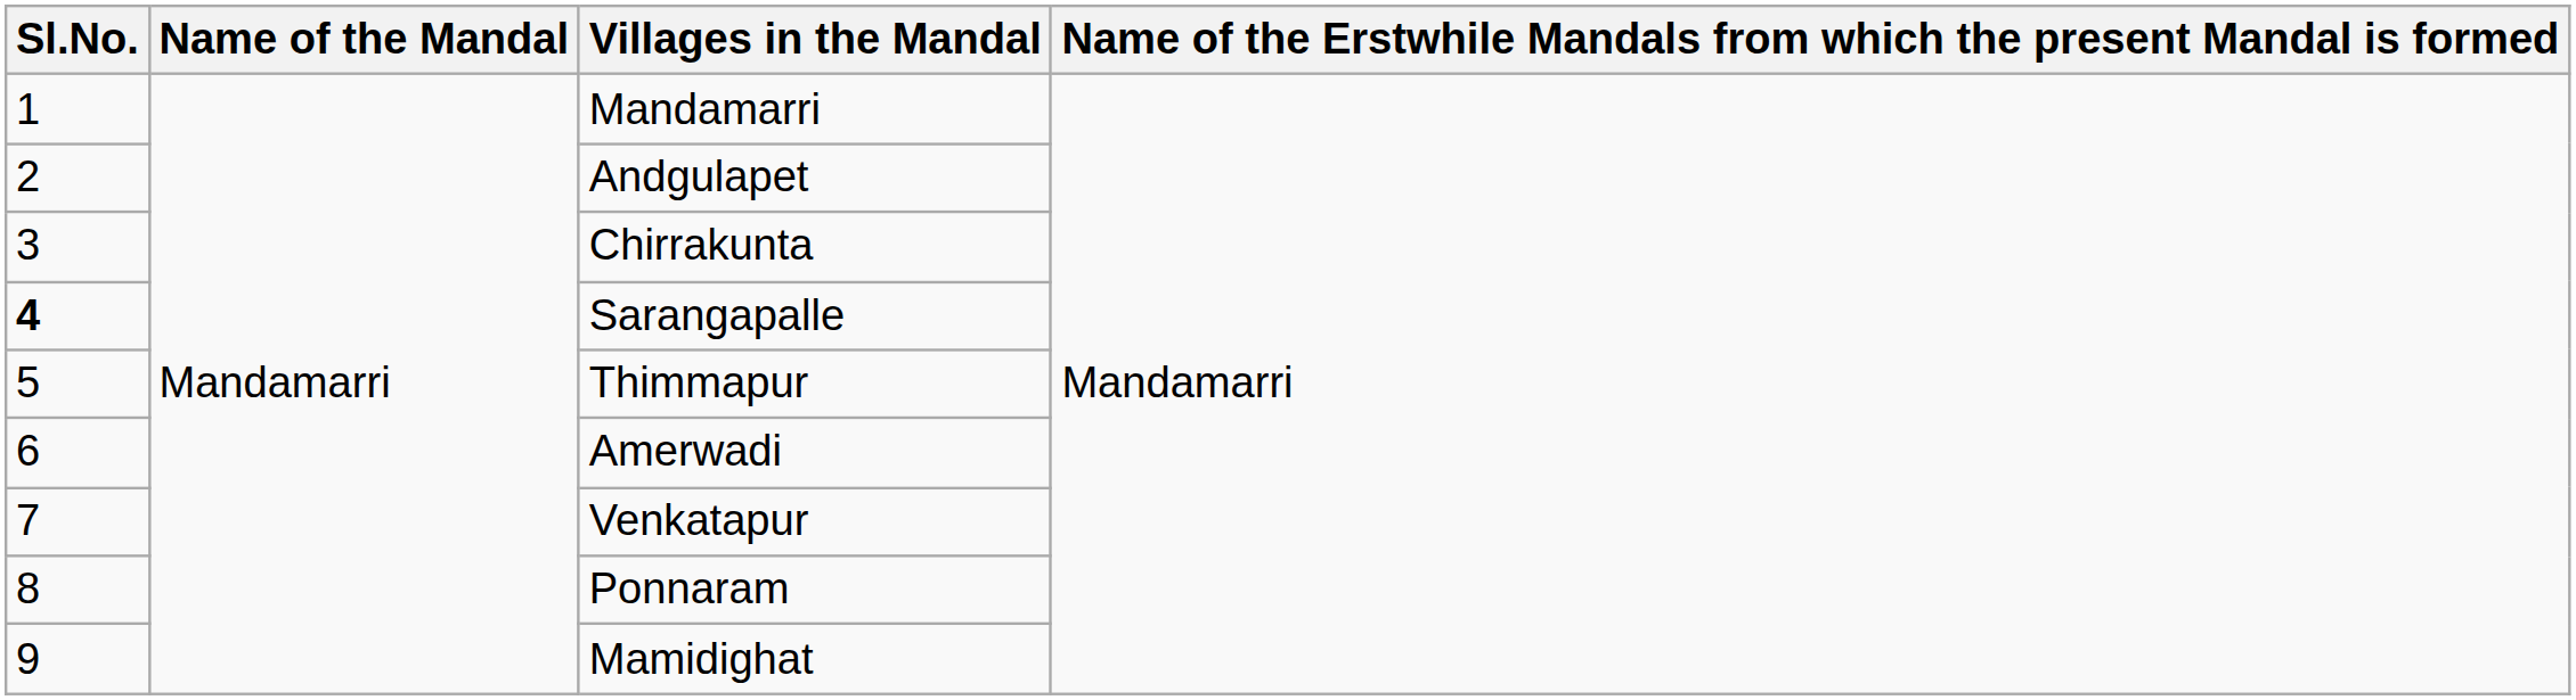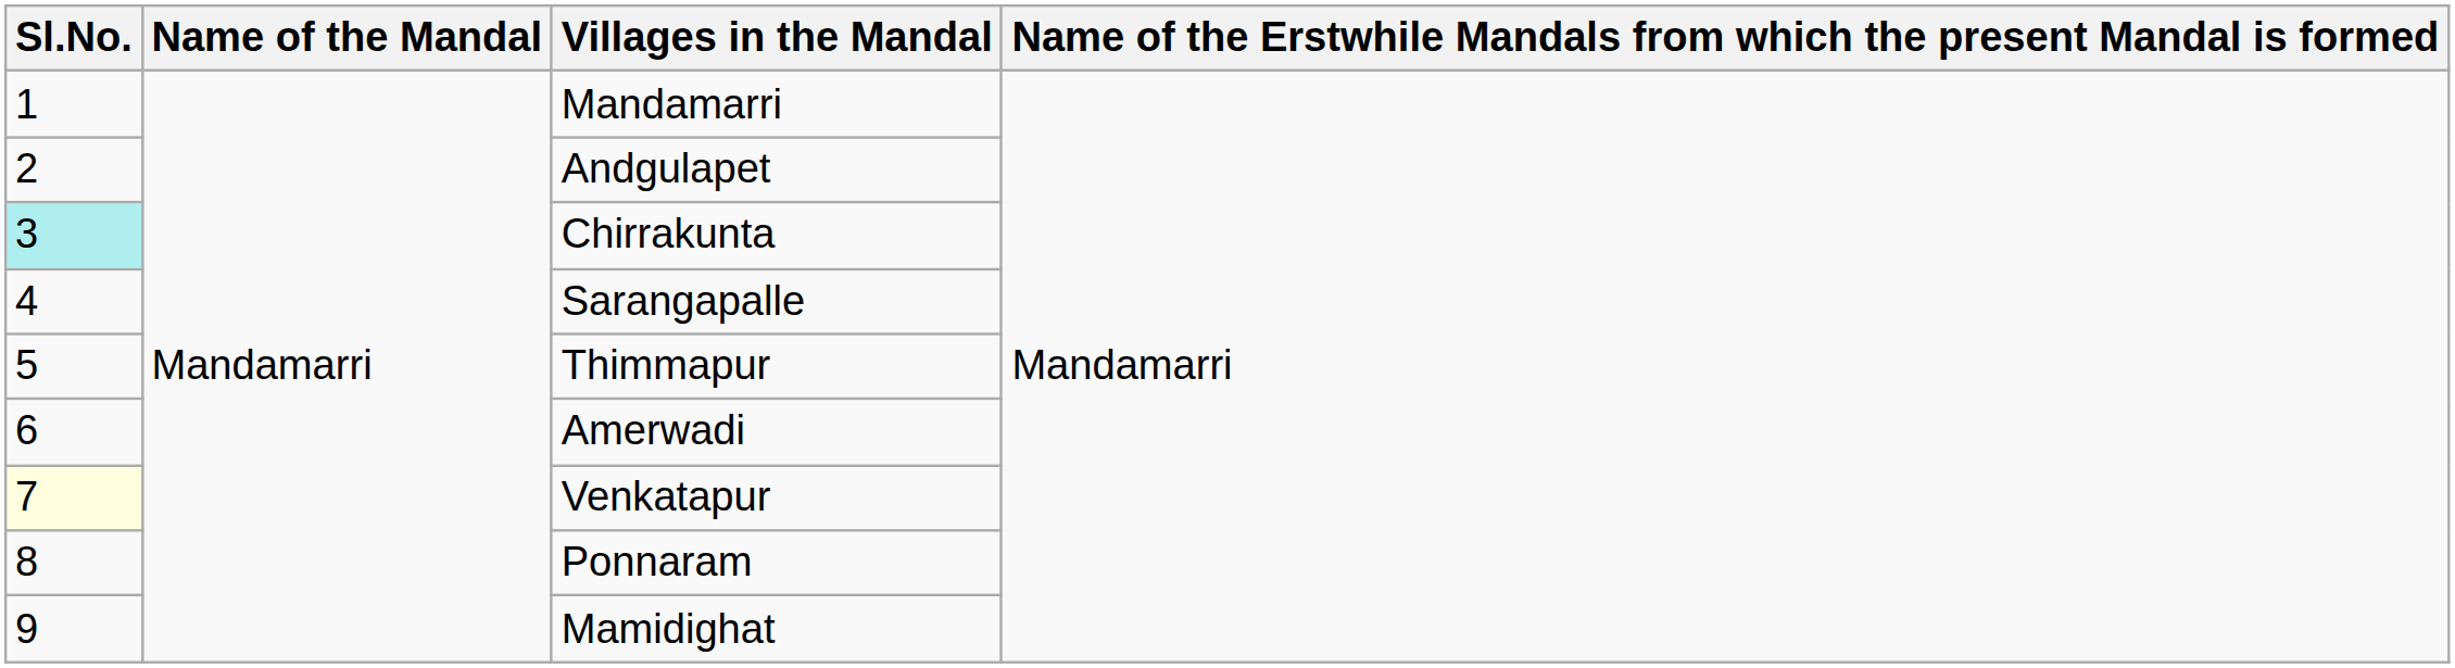Chirrakunta | Sl.No.: no background -> paleturquoise background
Sarangapalle | Sl.No.: bold -> normal
Venkatapur | Sl.No.: no background -> lightyellow background
